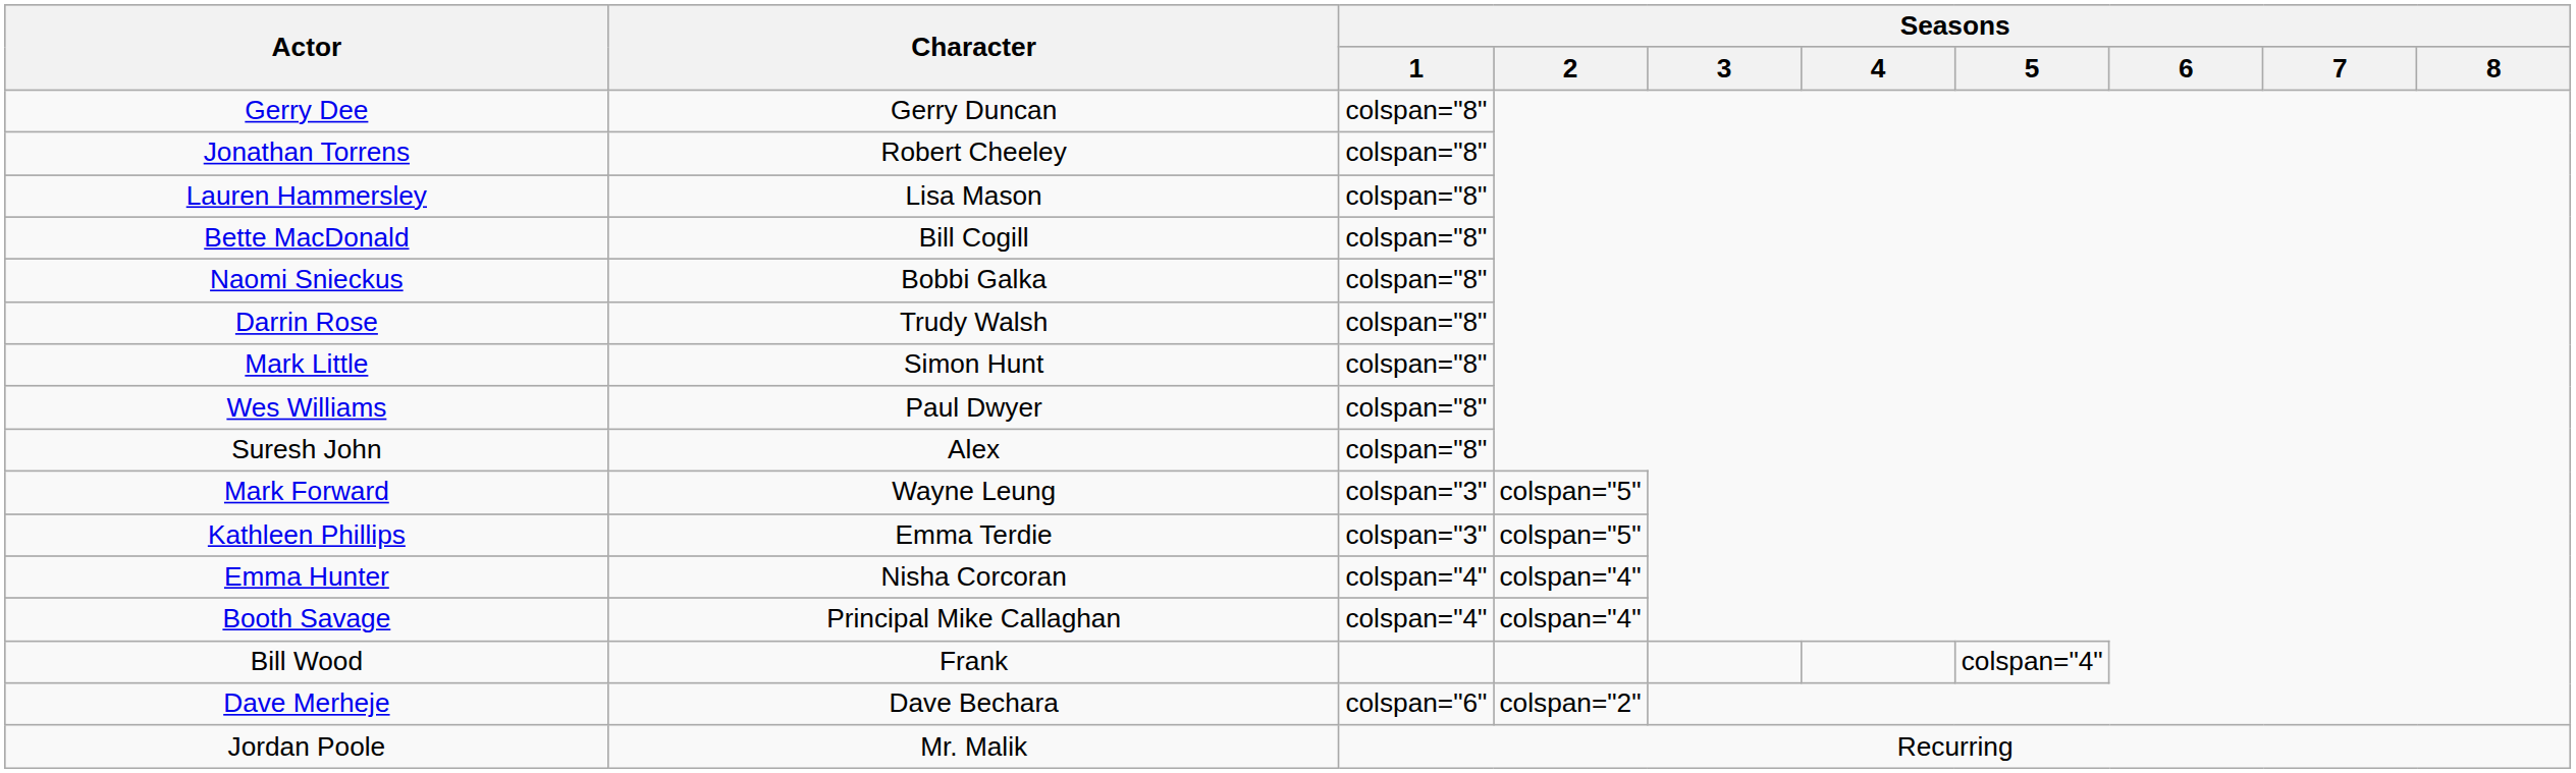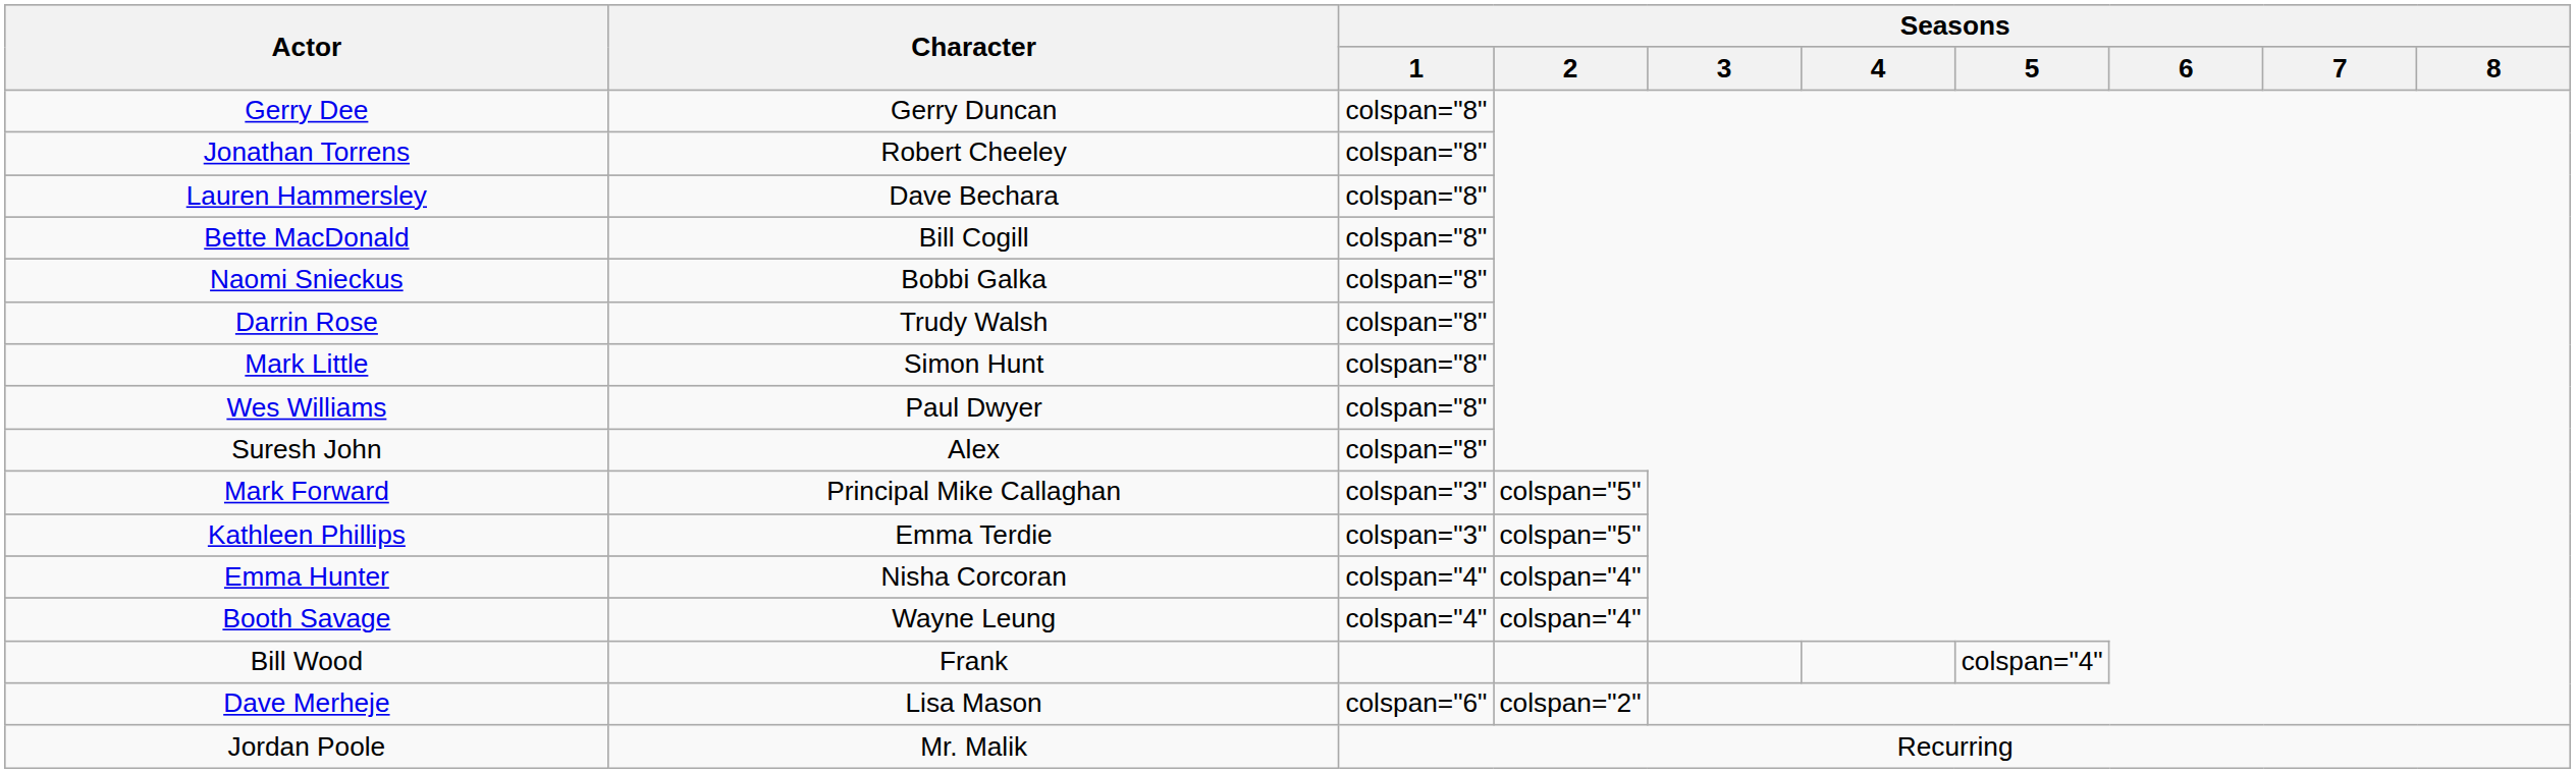Lauren Hammersley | Character: Lisa Mason -> Dave Bechara
Mark Forward | Character: Wayne Leung -> Principal Mike Callaghan
Booth Savage | Character: Principal Mike Callaghan -> Wayne Leung
Dave Merheje | Character: Dave Bechara -> Lisa Mason
